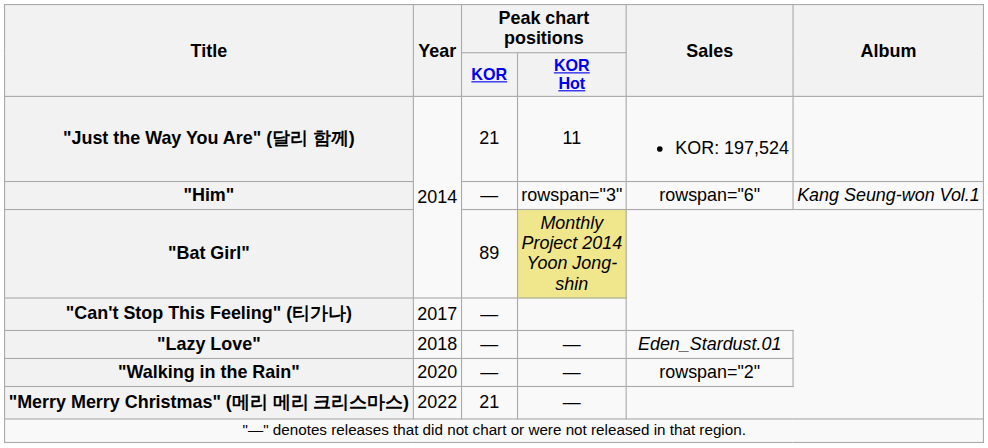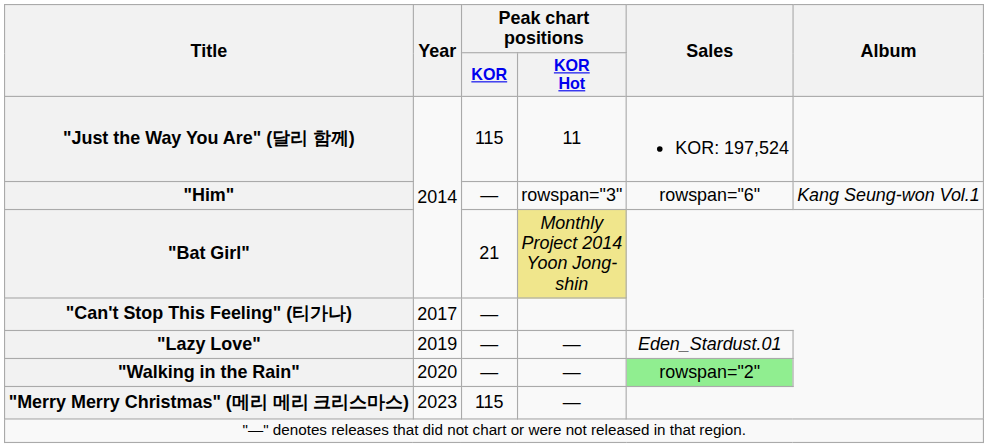"Just the Way You Are" (달리 함께) | Peak chart positions / KOR: 21 -> 115
"Bat Girl" | Peak chart positions / KOR: 89 -> 21
"Lazy Love" | Year: 2018 -> 2019
"Walking in the Rain" | Sales: no background -> lightgreen background
"Merry Merry Christmas" (메리 메리 크리스마스) | Year: 2022 -> 2023
"Merry Merry Christmas" (메리 메리 크리스마스) | Peak chart positions / KOR: 21 -> 115
